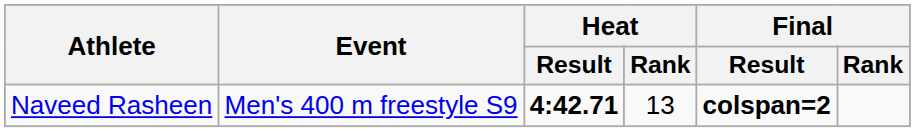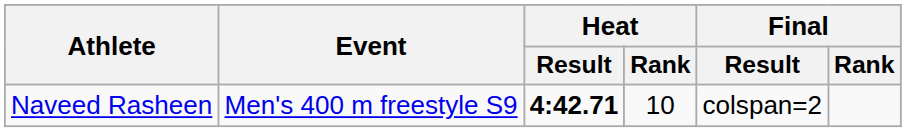Naveed Rasheen | Heat / Rank: 13 -> 10
Naveed Rasheen | Final / Result: bold -> normal
